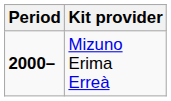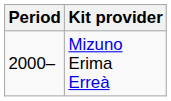Mizuno Erima Erreà | Period: bold -> normal
